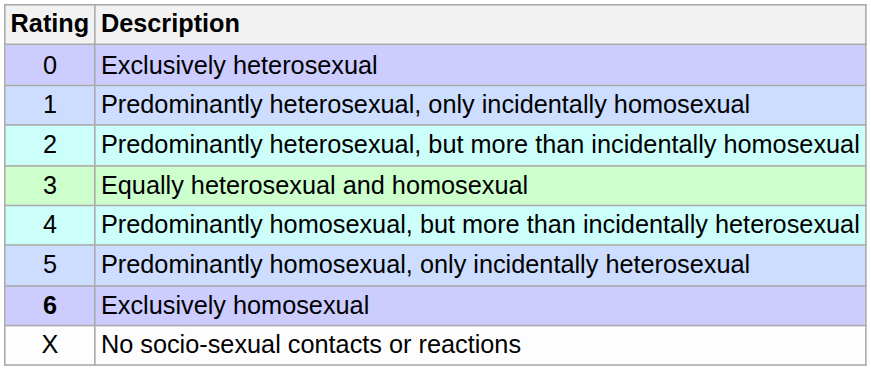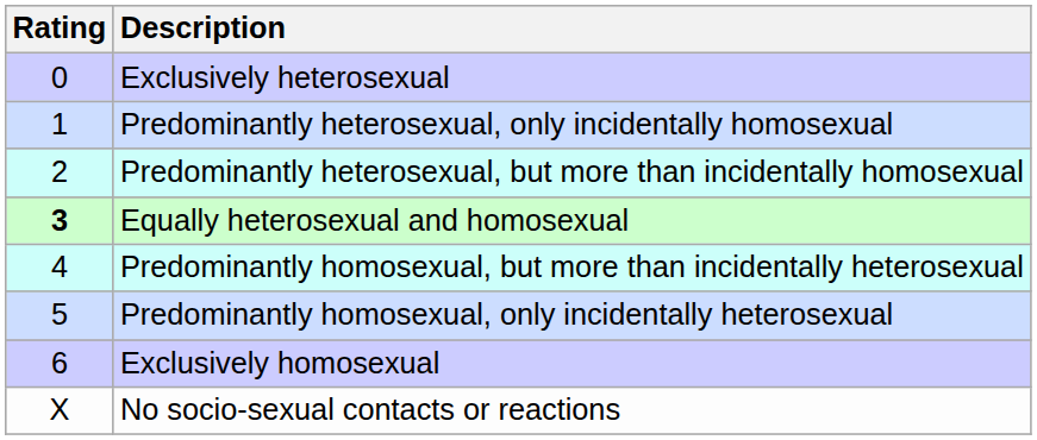Equally heterosexual and homosexual | Rating: normal -> bold
Exclusively homosexual | Rating: bold -> normal
